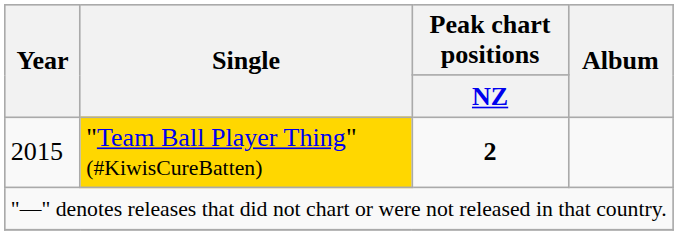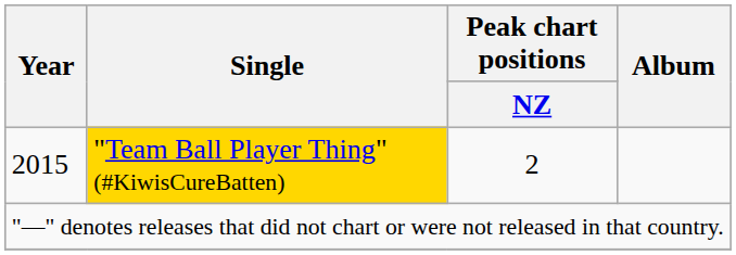2015 | Peak chart positions / NZ: bold -> normal
